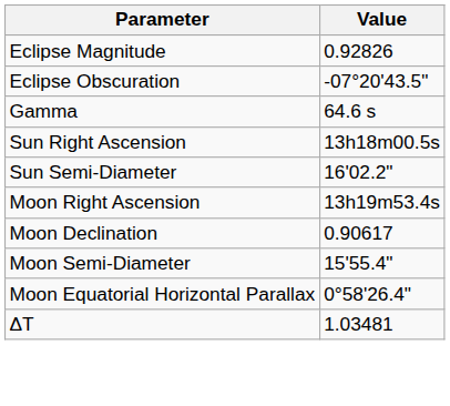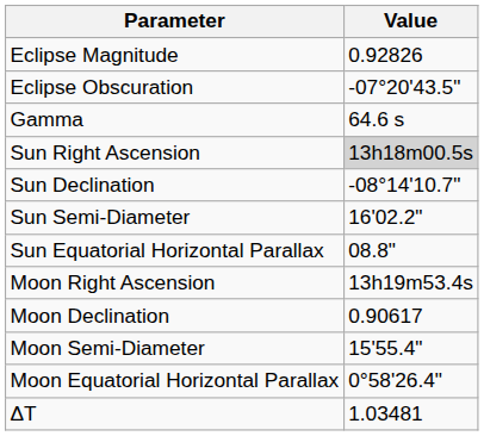Sun Right Ascension | Value: no background -> lightgrey background
+ row: Sun Declination | -08°14'10.7"
+ row: Sun Equatorial Horizontal Parallax | 08.8"
